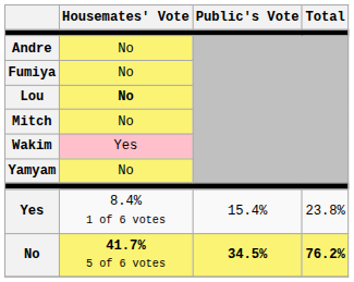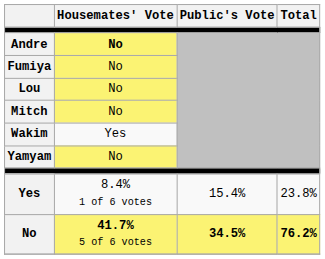Andre | Housemates' Vote: normal -> bold
Lou | Housemates' Vote: bold -> normal
Wakim | Housemates' Vote: pink background -> no background
